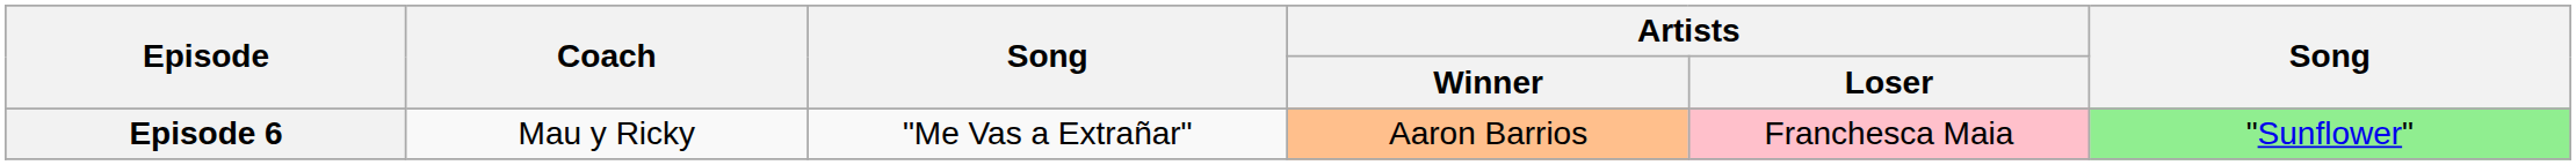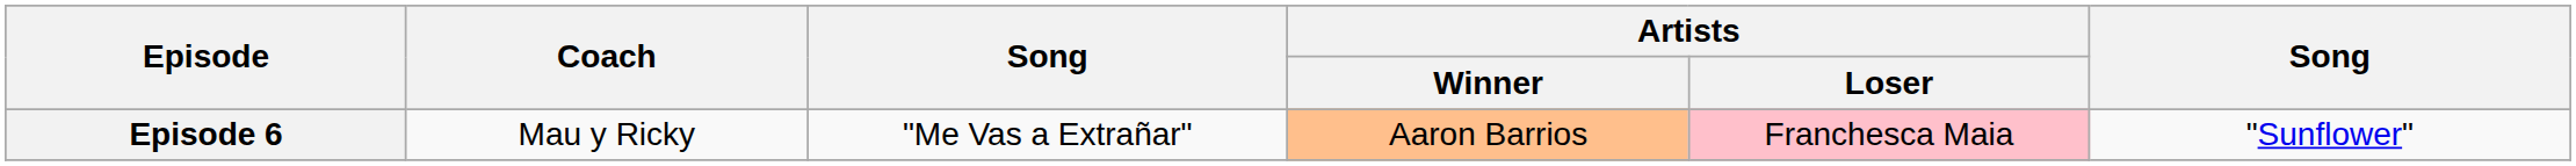Episode 6 | column 6: lightgreen background -> no background
